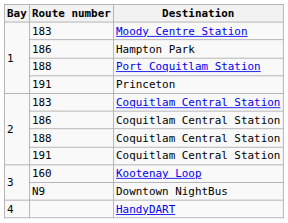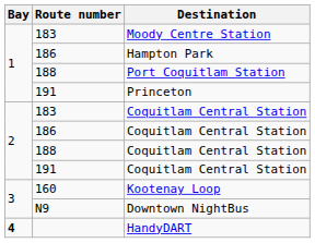HandyDART | Bay: normal -> bold
